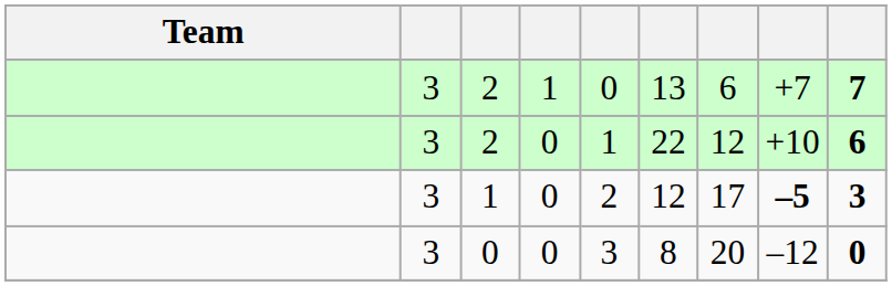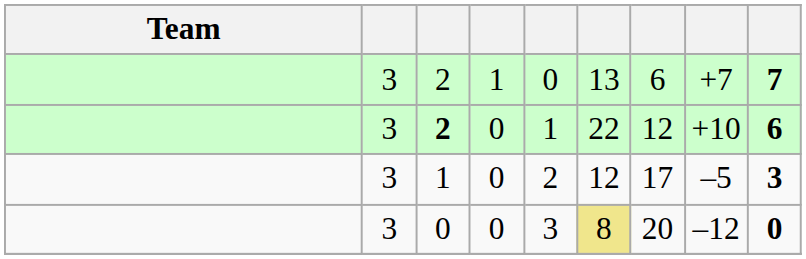row 3 | column 3: normal -> bold
row 4 | column 8: bold -> normal
row 5 | column 6: no background -> khaki background
